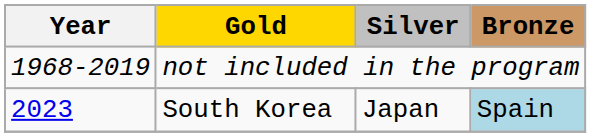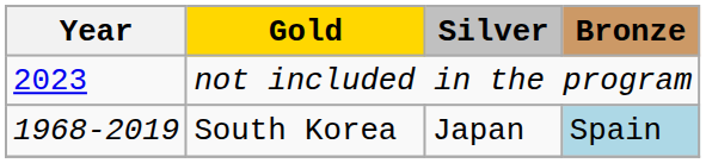not included in the program | Year: 1968-2019 -> 2023
South Korea | Year: 2023 -> 1968-2019
